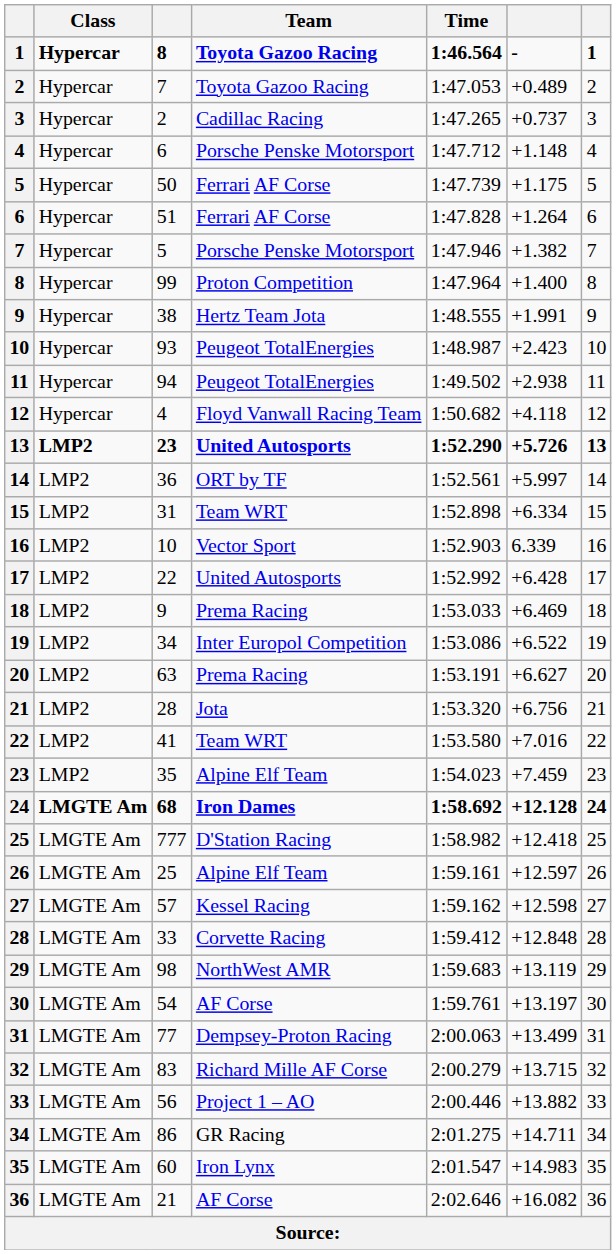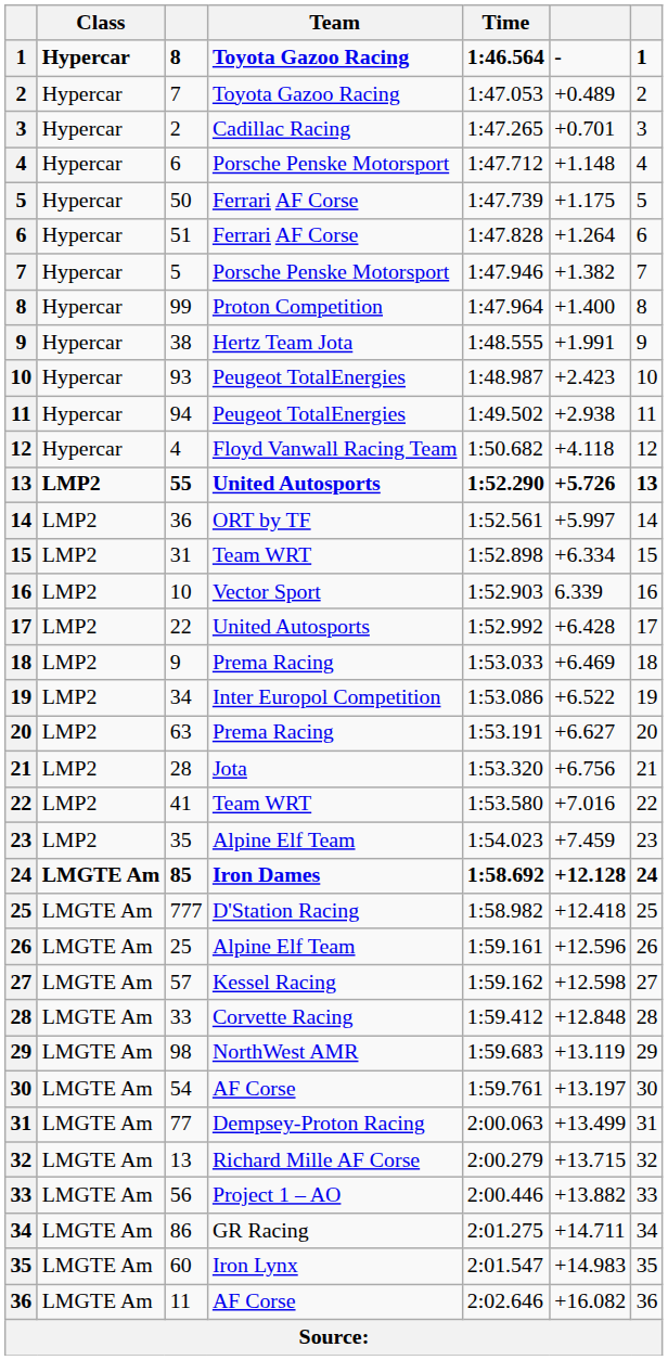row 4 | column 6: +0.737 -> +0.701
row 14 | column 3: 23 -> 55
row 25 | column 3: 68 -> 85
row 27 | column 6: +12.597 -> +12.596
row 33 | column 3: 83 -> 13
row 37 | column 3: 21 -> 11
